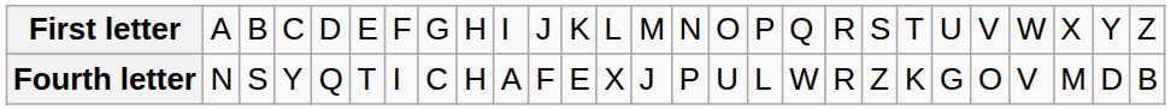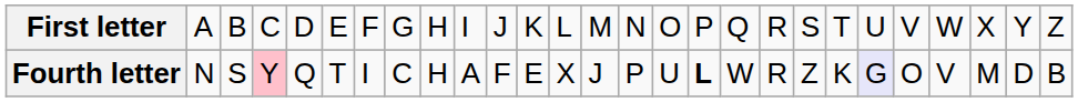Fourth letter | column 4: no background -> pink background
Fourth letter | column 17: normal -> bold
Fourth letter | column 22: no background -> lavender background
